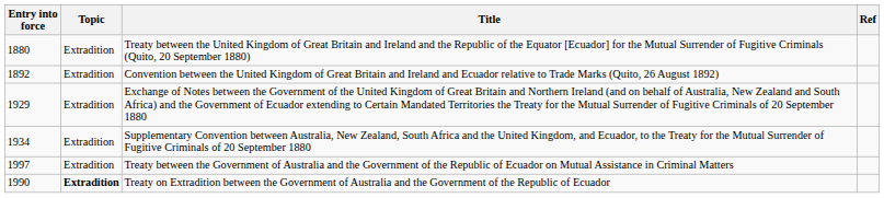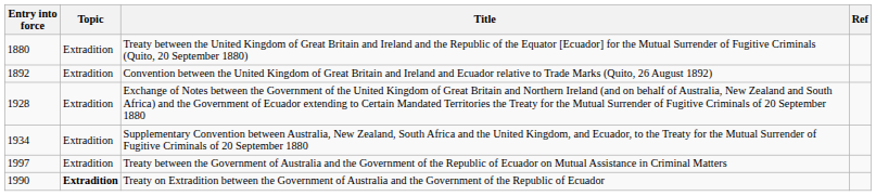row 4 | Entry into force: 1929 -> 1928
